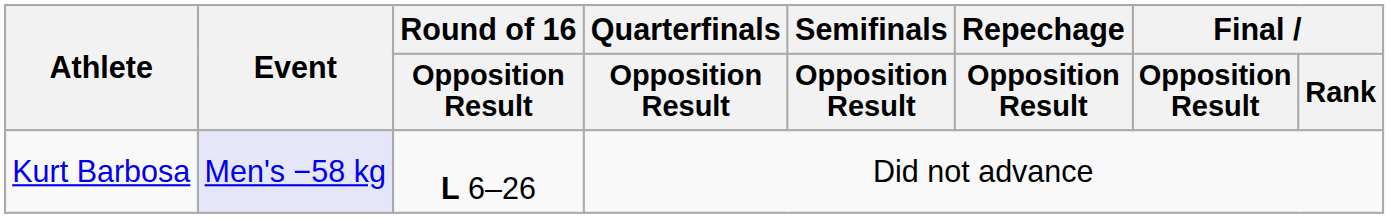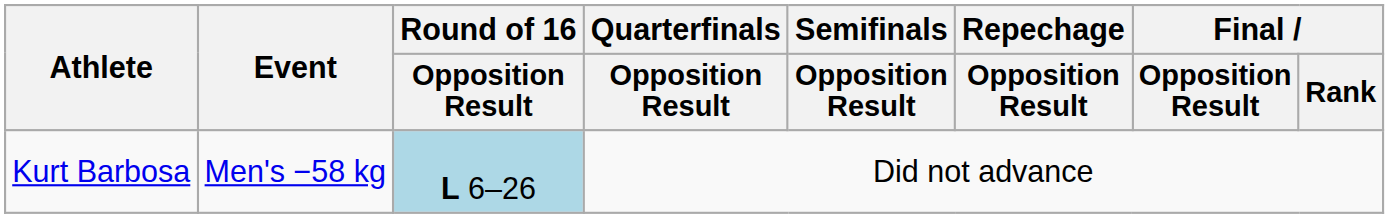Kurt Barbosa | Event: lavender background -> no background
Kurt Barbosa | Round of 16 / Opposition Result: no background -> lightblue background
